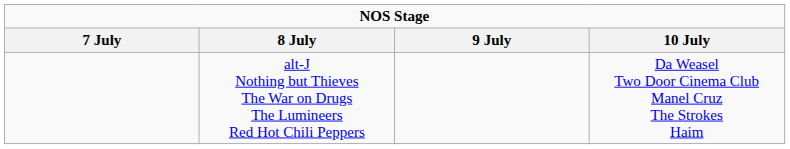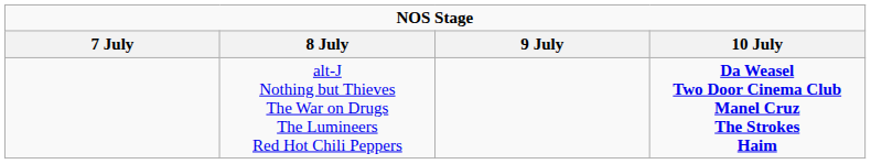row 3 | 10 July: normal -> bold
